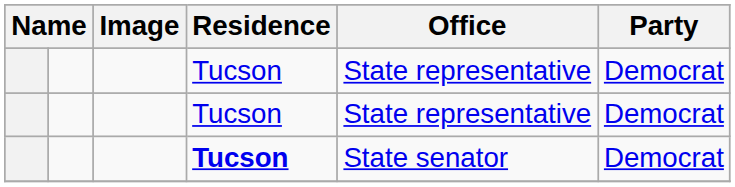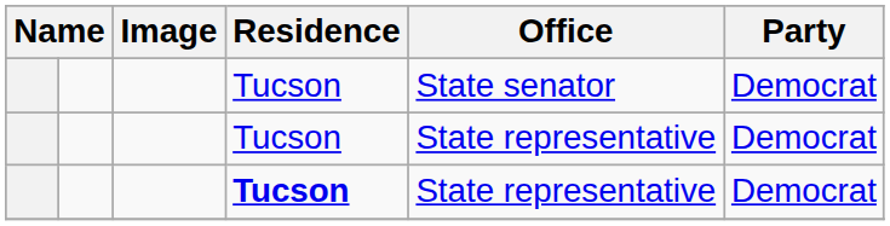row 2 | Office: State representative -> State senator
row 4 | Office: State senator -> State representative
